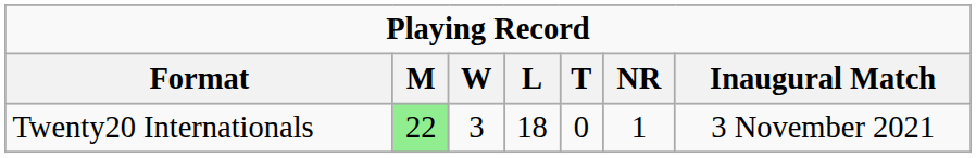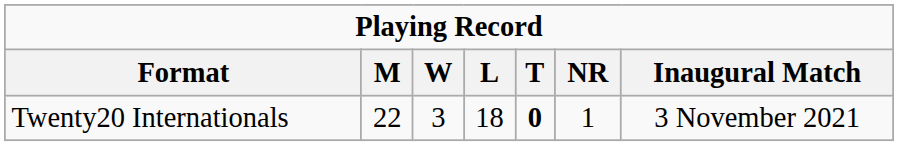Twenty20 Internationals | M: lightgreen background -> no background
Twenty20 Internationals | T: normal -> bold
